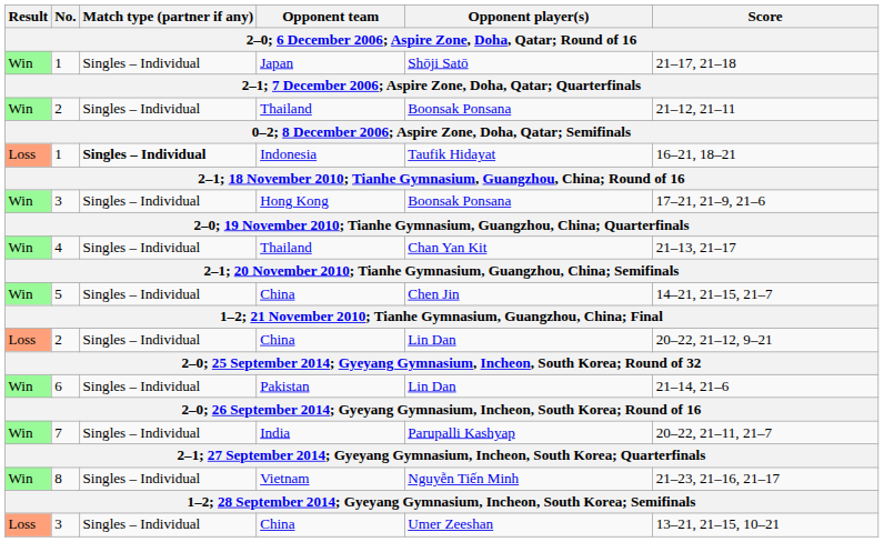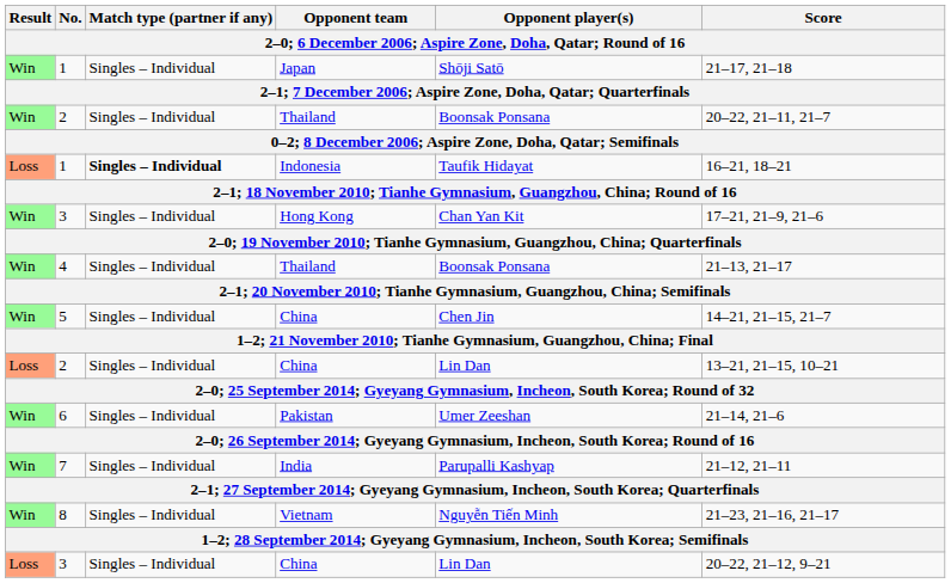2 / Thailand | Score: 21–12, 21–11 -> 20–22, 21–11, 21–7
3 / Hong Kong | Opponent player(s): Boonsak Ponsana -> Chan Yan Kit
4 | Opponent player(s): Chan Yan Kit -> Boonsak Ponsana
2 / China | Score: 20–22, 21–12, 9–21 -> 13–21, 21–15, 10–21
6 | Opponent player(s): Lin Dan -> Umer Zeeshan
7 | Score: 20–22, 21–11, 21–7 -> 21–12, 21–11
3 / China | Opponent player(s): Umer Zeeshan -> Lin Dan
3 / China | Score: 13–21, 21–15, 10–21 -> 20–22, 21–12, 9–21
